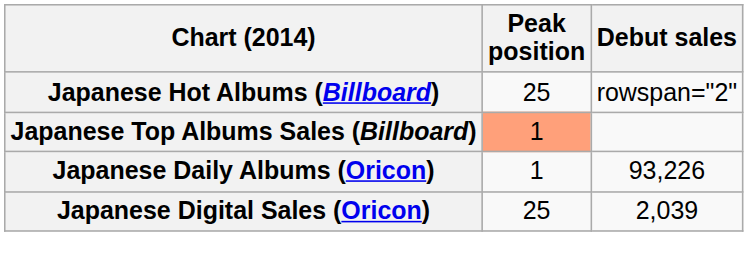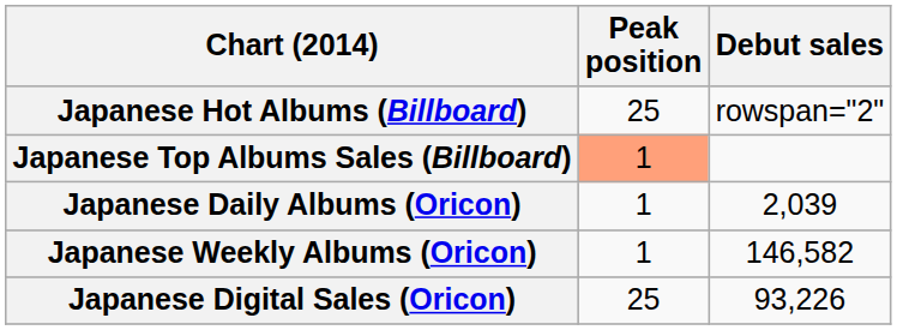Japanese Daily Albums (Oricon) | Debut sales: 93,226 -> 2,039
+ row: Japanese Weekly Albums (Oricon) | 1 | 146,582
Japanese Digital Sales (Oricon) | Debut sales: 2,039 -> 93,226
